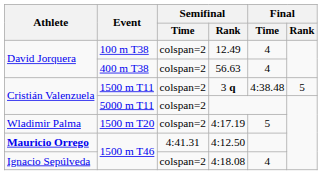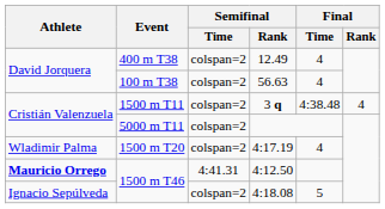12.49 | Event: 100 m T38 -> 400 m T38
56.63 | Event: 400 m T38 -> 100 m T38
3 q | Final / Rank: 5 -> 4
4:17.19 | Final / Time: 5 -> 4
4:18.08 | Final / Time: 4 -> 5
